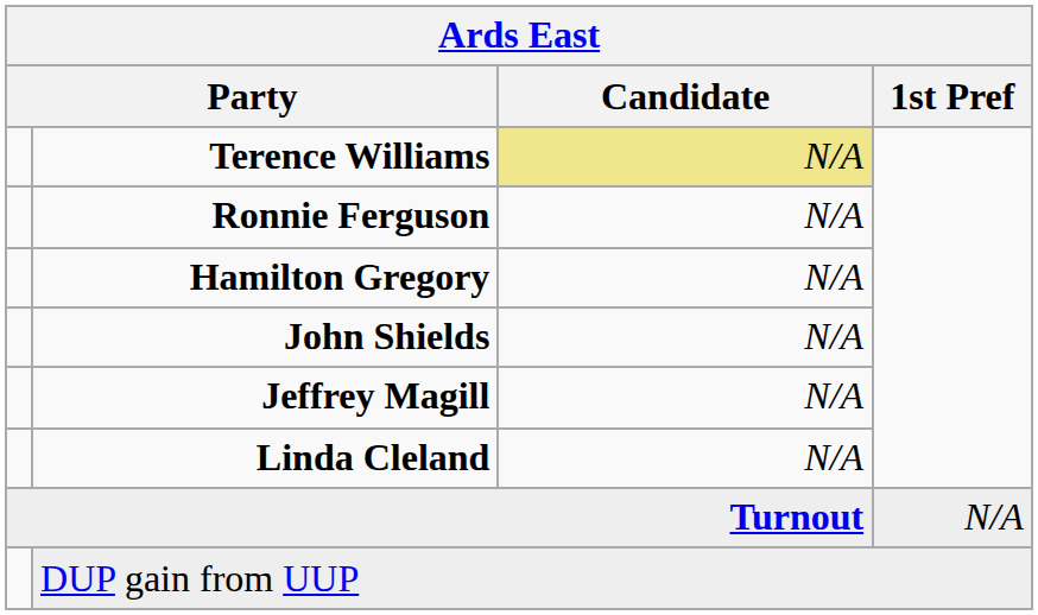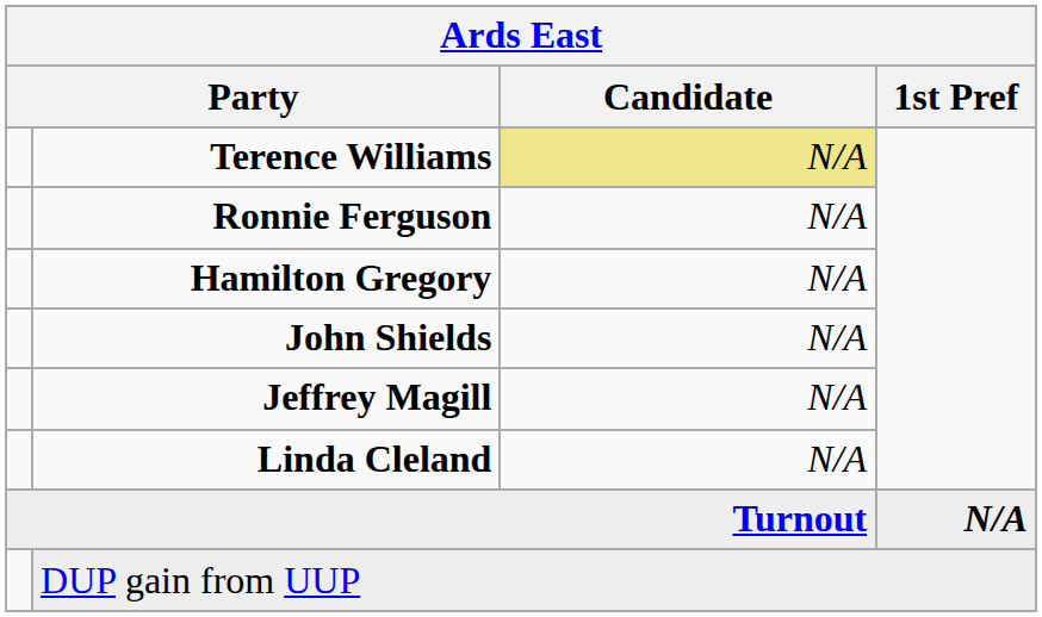Turnout | 1st Pref: normal -> bold
